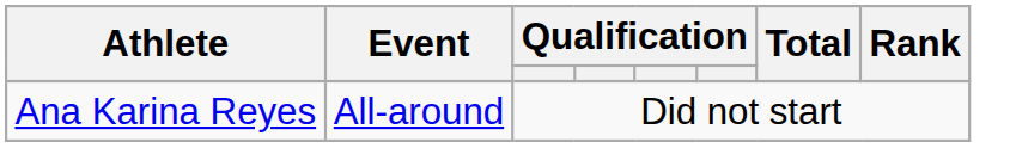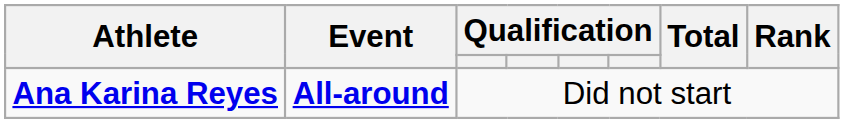row 3 | Athlete: normal -> bold
row 3 | Event: normal -> bold
